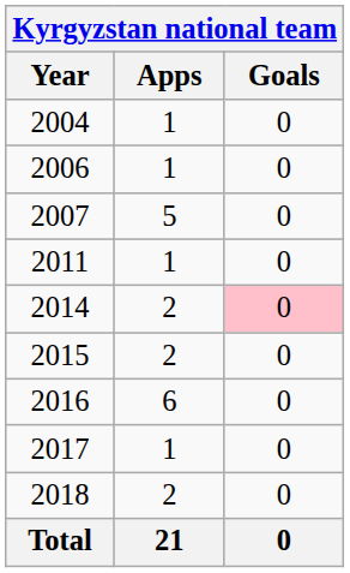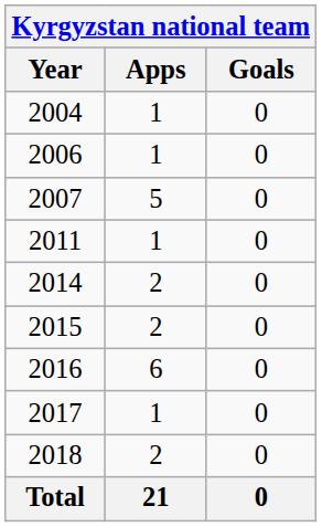2014 | Goals: pink background -> no background
